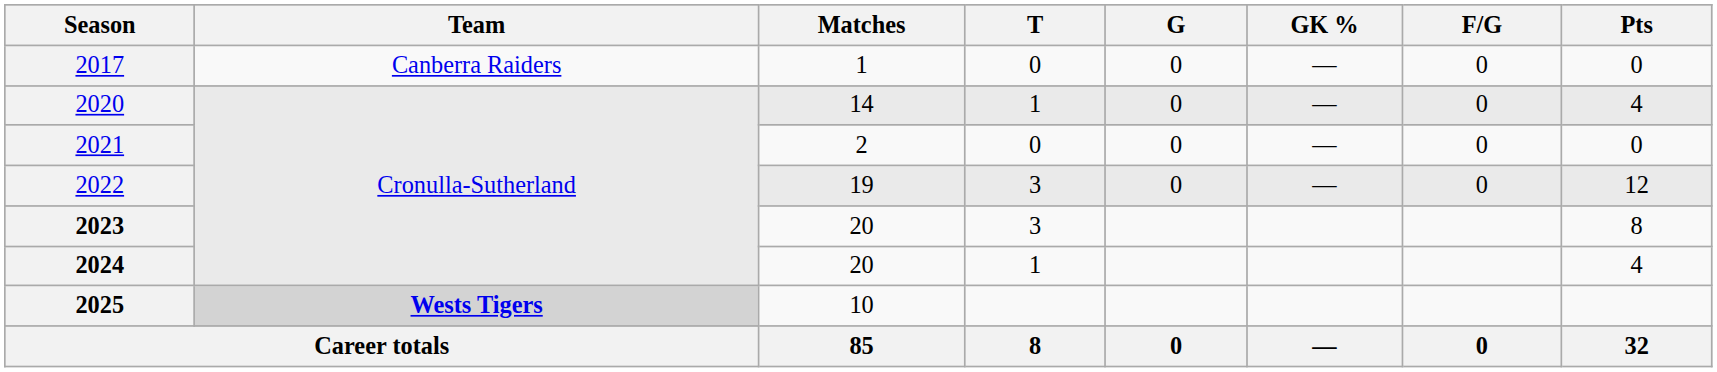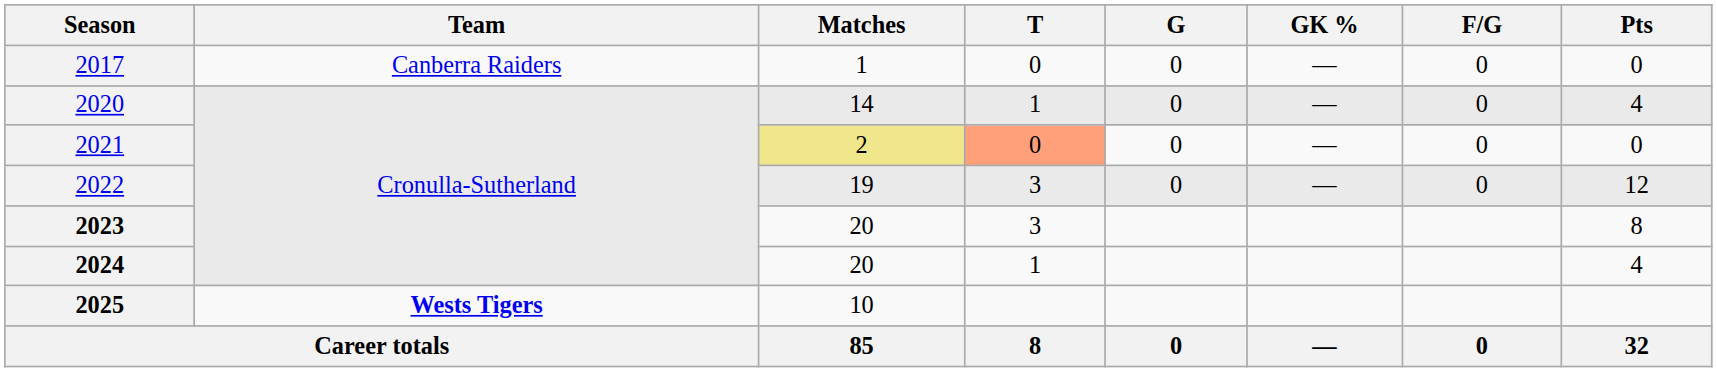2021 | Matches: no background -> khaki background
2021 | T: no background -> lightsalmon background
2025 | Team: lightgrey background -> no background
